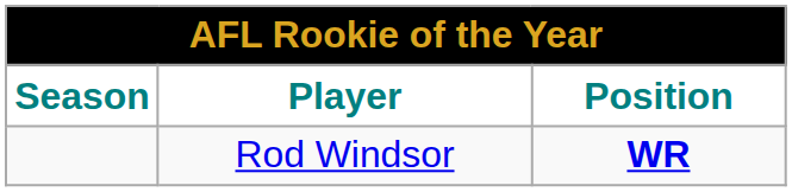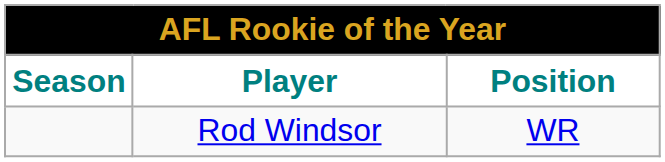Rod Windsor | Position: bold -> normal
